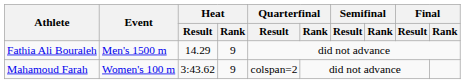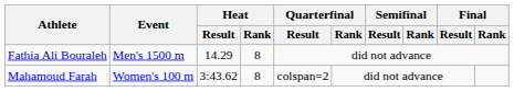Fathia Ali Bouraleh | Heat / Rank: 9 -> 8
Mahamoud Farah | Heat / Rank: 9 -> 8
